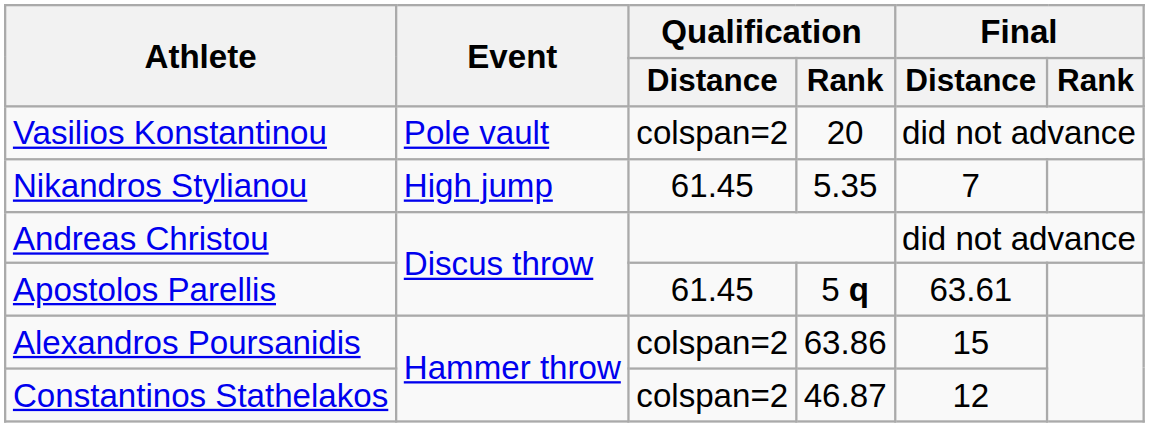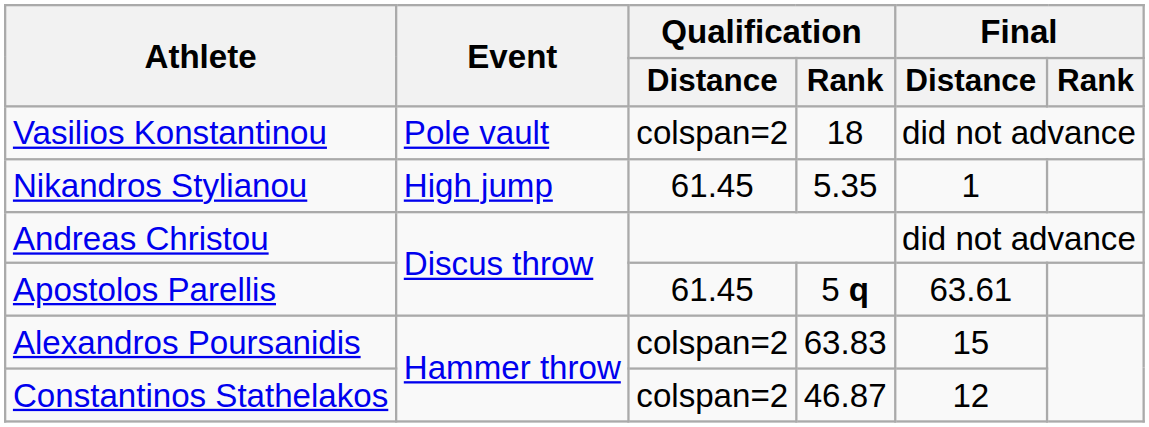Vasilios Konstantinou | Qualification / Rank: 20 -> 18
Nikandros Stylianou | Final / Distance: 7 -> 1
Alexandros Poursanidis | Qualification / Rank: 63.86 -> 63.83
